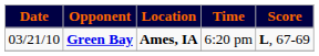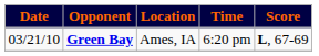Green Bay | Location: bold -> normal
